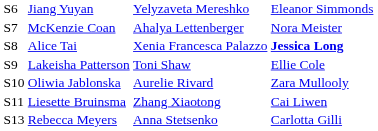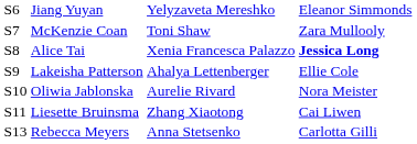McKenzie Coan | column 3: Ahalya Lettenberger -> Toni Shaw
McKenzie Coan | column 4: Nora Meister -> Zara Mullooly
Lakeisha Patterson | column 3: Toni Shaw -> Ahalya Lettenberger
Oliwia Jablonska | column 4: Zara Mullooly -> Nora Meister
